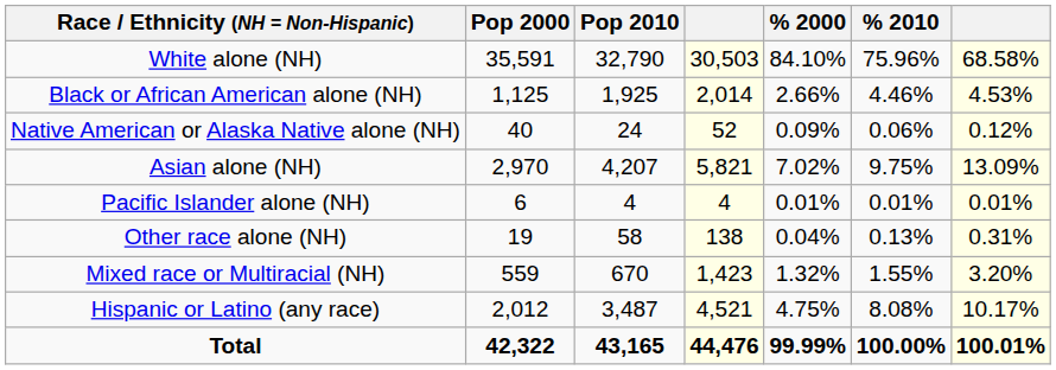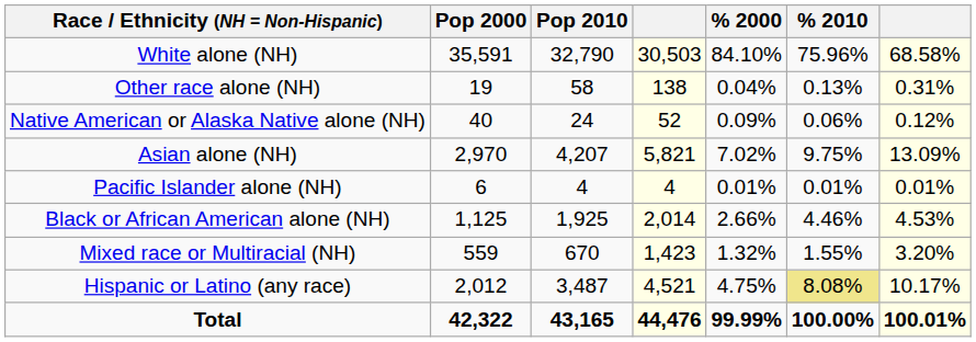rows swapped: Black or African American alone (NH) <-> Other race alone (NH)
Hispanic or Latino (any race) | % 2010: no background -> khaki background
